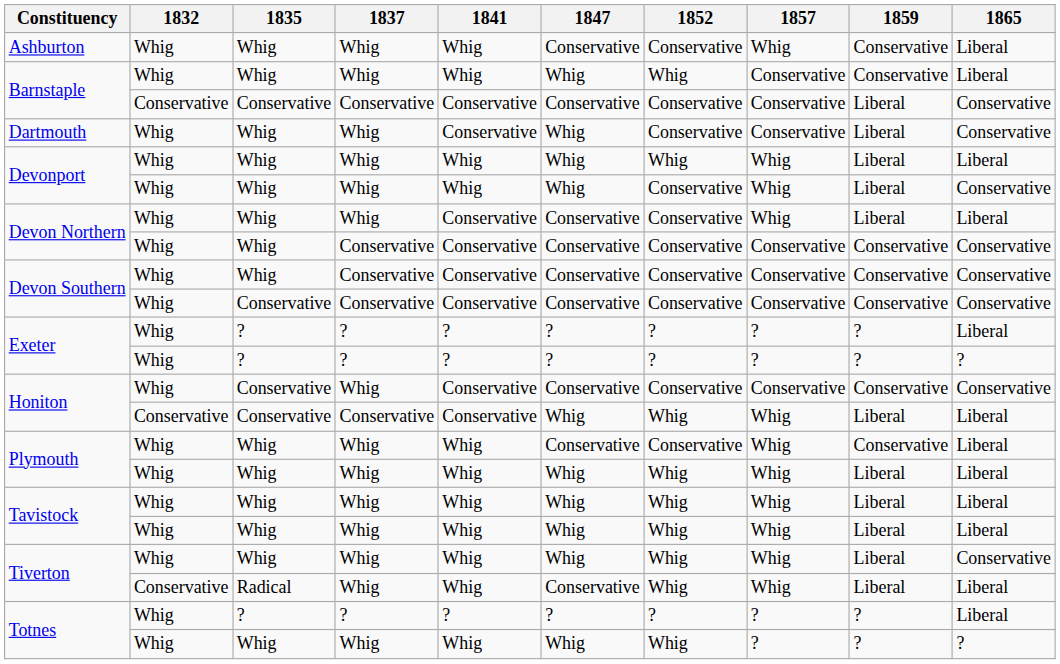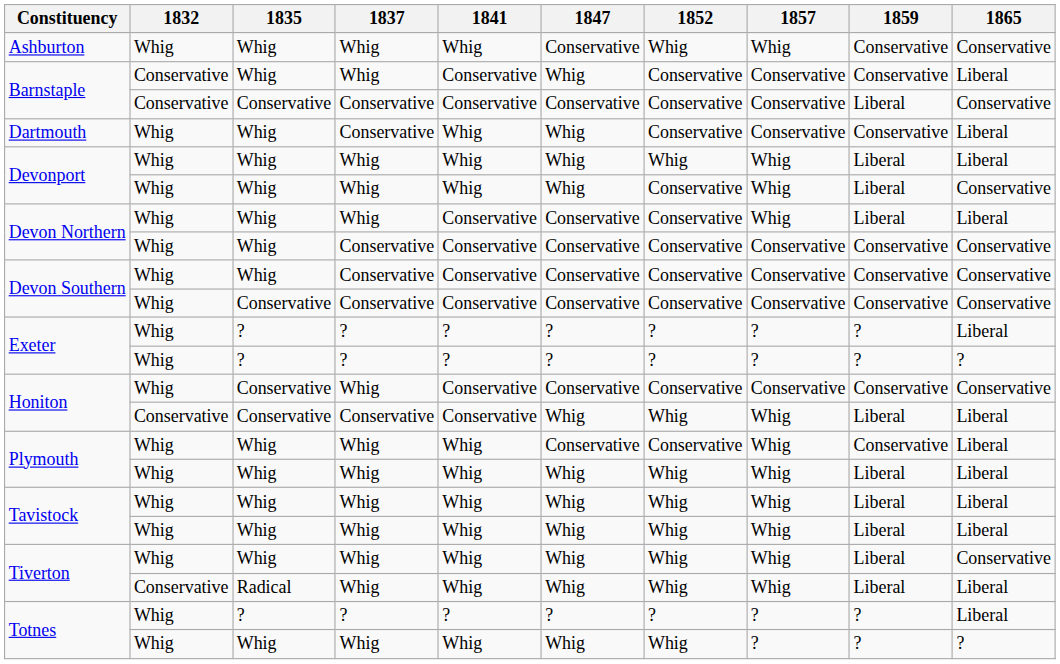Ashburton | 1852: Conservative -> Whig
Ashburton | 1865: Liberal -> Conservative
Barnstaple / Whig | 1832: Whig -> Conservative
Barnstaple / Whig | 1841: Whig -> Conservative
Barnstaple / Whig | 1852: Whig -> Conservative
Dartmouth | 1837: Whig -> Conservative
Dartmouth | 1841: Conservative -> Whig
Dartmouth | 1859: Liberal -> Conservative
Dartmouth | 1865: Conservative -> Liberal
Tiverton / Radical | 1847: Conservative -> Whig
